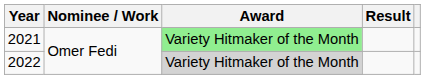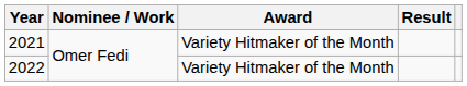2021 | Award: lightgreen background -> no background
2022 | Award: lightgrey background -> no background
